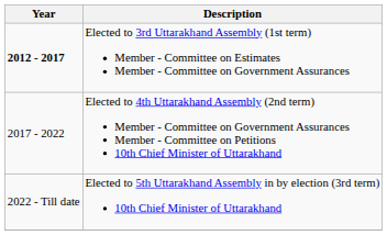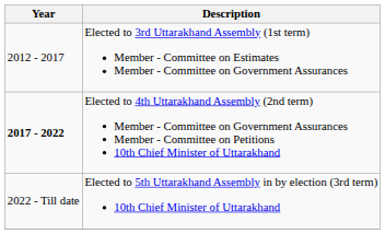row 2 | Year: bold -> normal
row 3 | Year: normal -> bold
